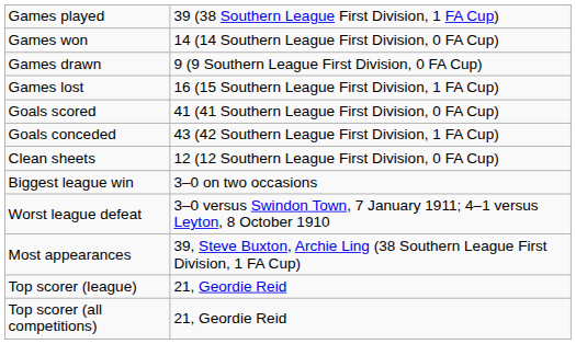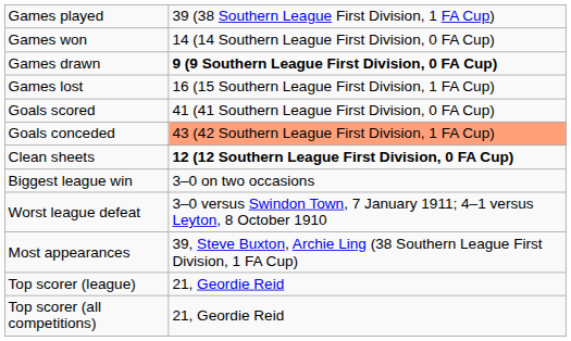Games drawn | column 2: normal -> bold
Goals conceded | column 2: no background -> lightsalmon background
Clean sheets | column 2: normal -> bold
